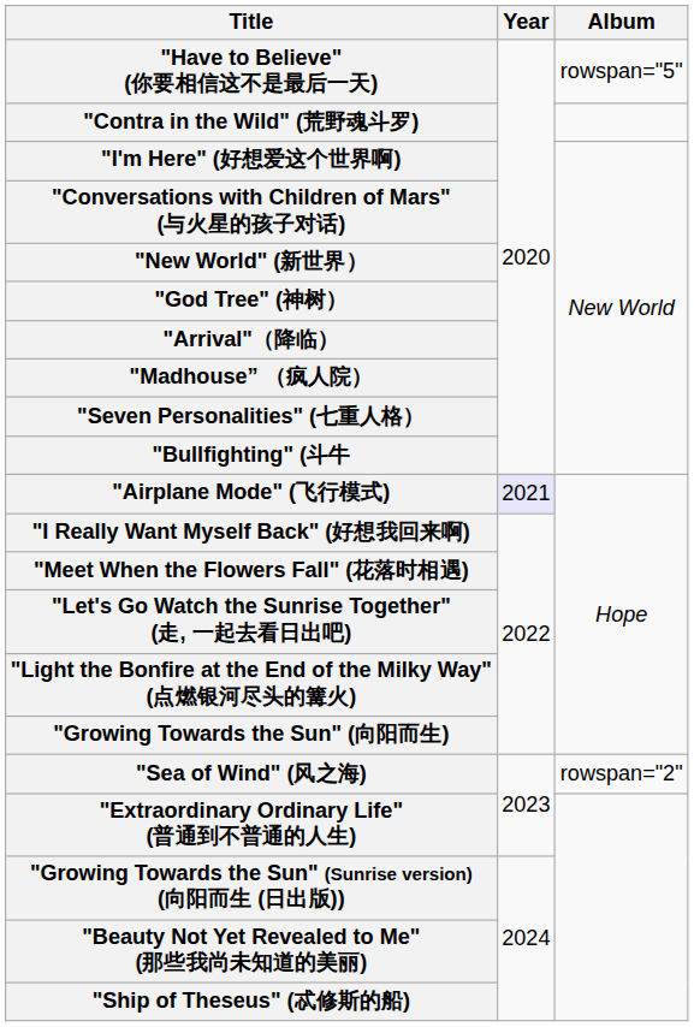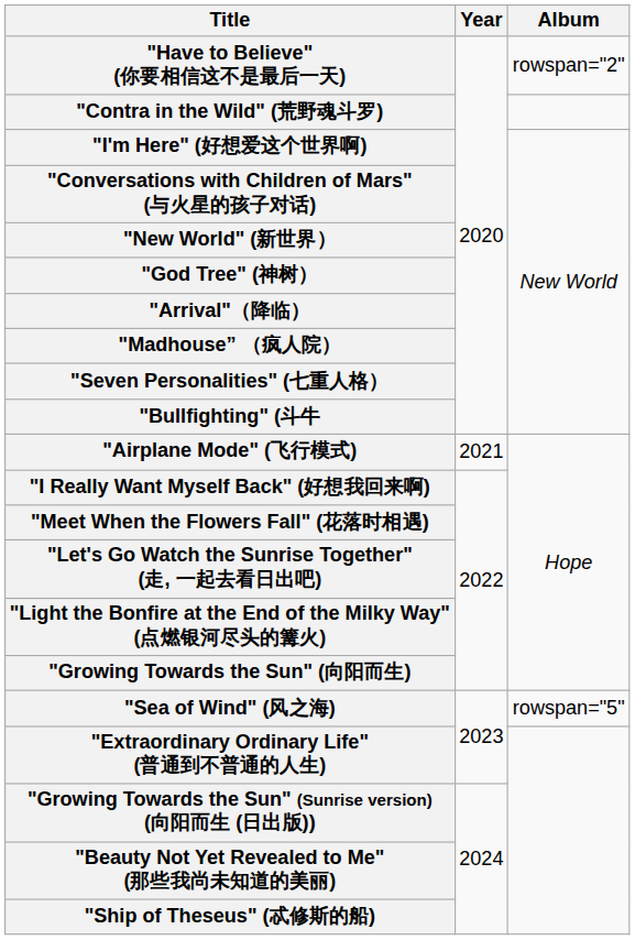"Have to Believe" (你要相信这不是最后一天) | Album: rowspan="5" -> rowspan="2"
"Airplane Mode" (飞行模式) | Year: lavender background -> no background
"Sea of Wind" (风之海) | Album: rowspan="2" -> rowspan="5"
